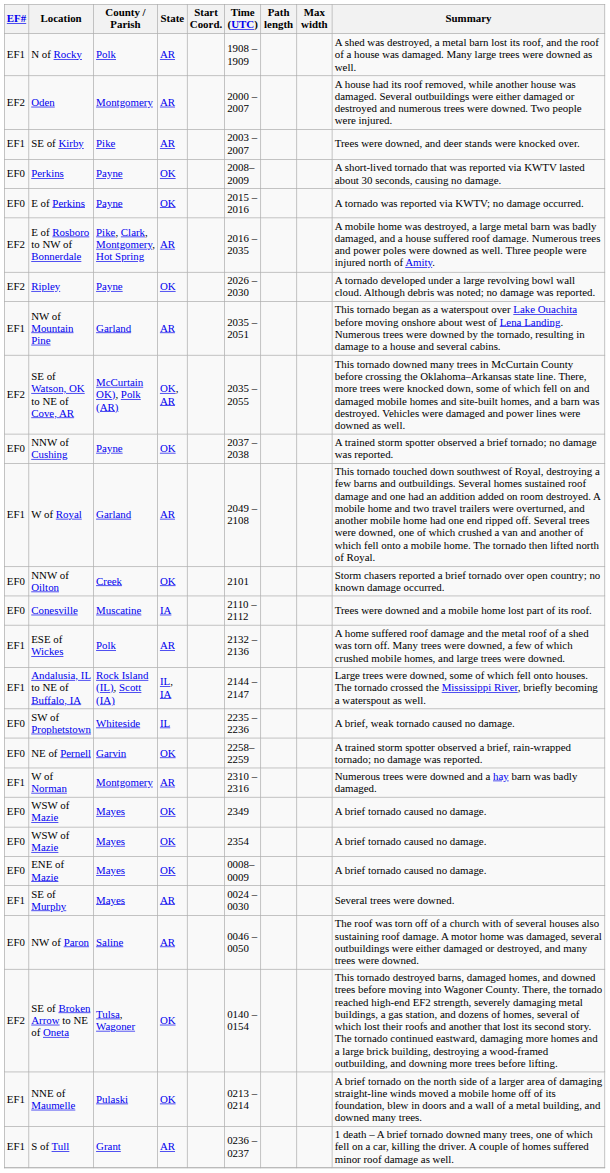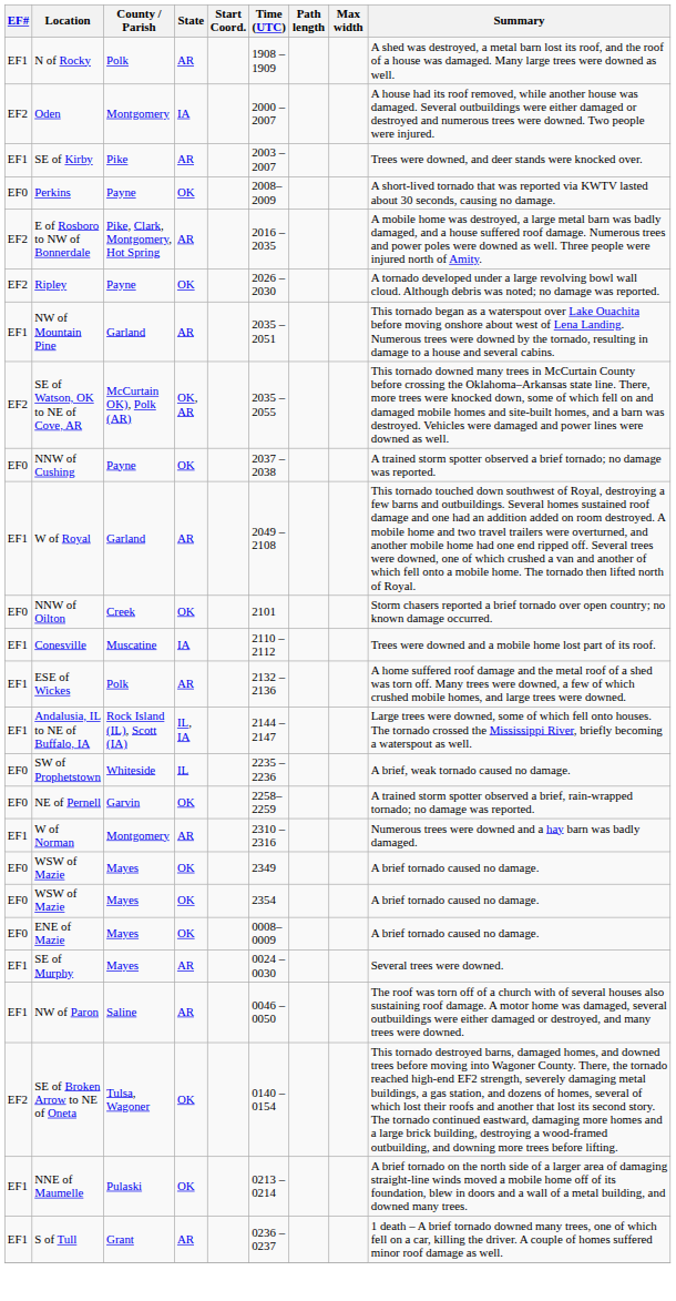Oden | State: AR -> IA
- row: EF0 | E of Perkins | Payne | OK | 2015 – 2016 | A tornado was reported via KWTV; no damage occurred.
Conesville | EF#: EF0 -> EF1
NW of Paron | EF#: EF0 -> EF1
